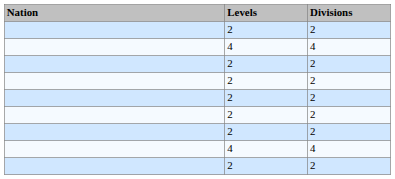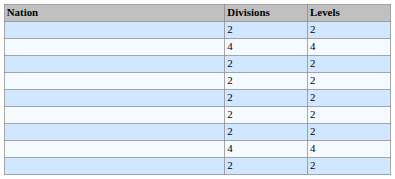columns swapped: Levels <-> Divisions
